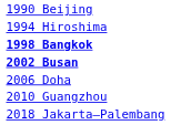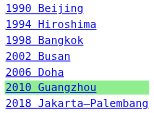1998 Bangkok | column 1: bold -> normal
2002 Busan | column 1: bold -> normal
2010 Guangzhou | column 1: no background -> lightgreen background
